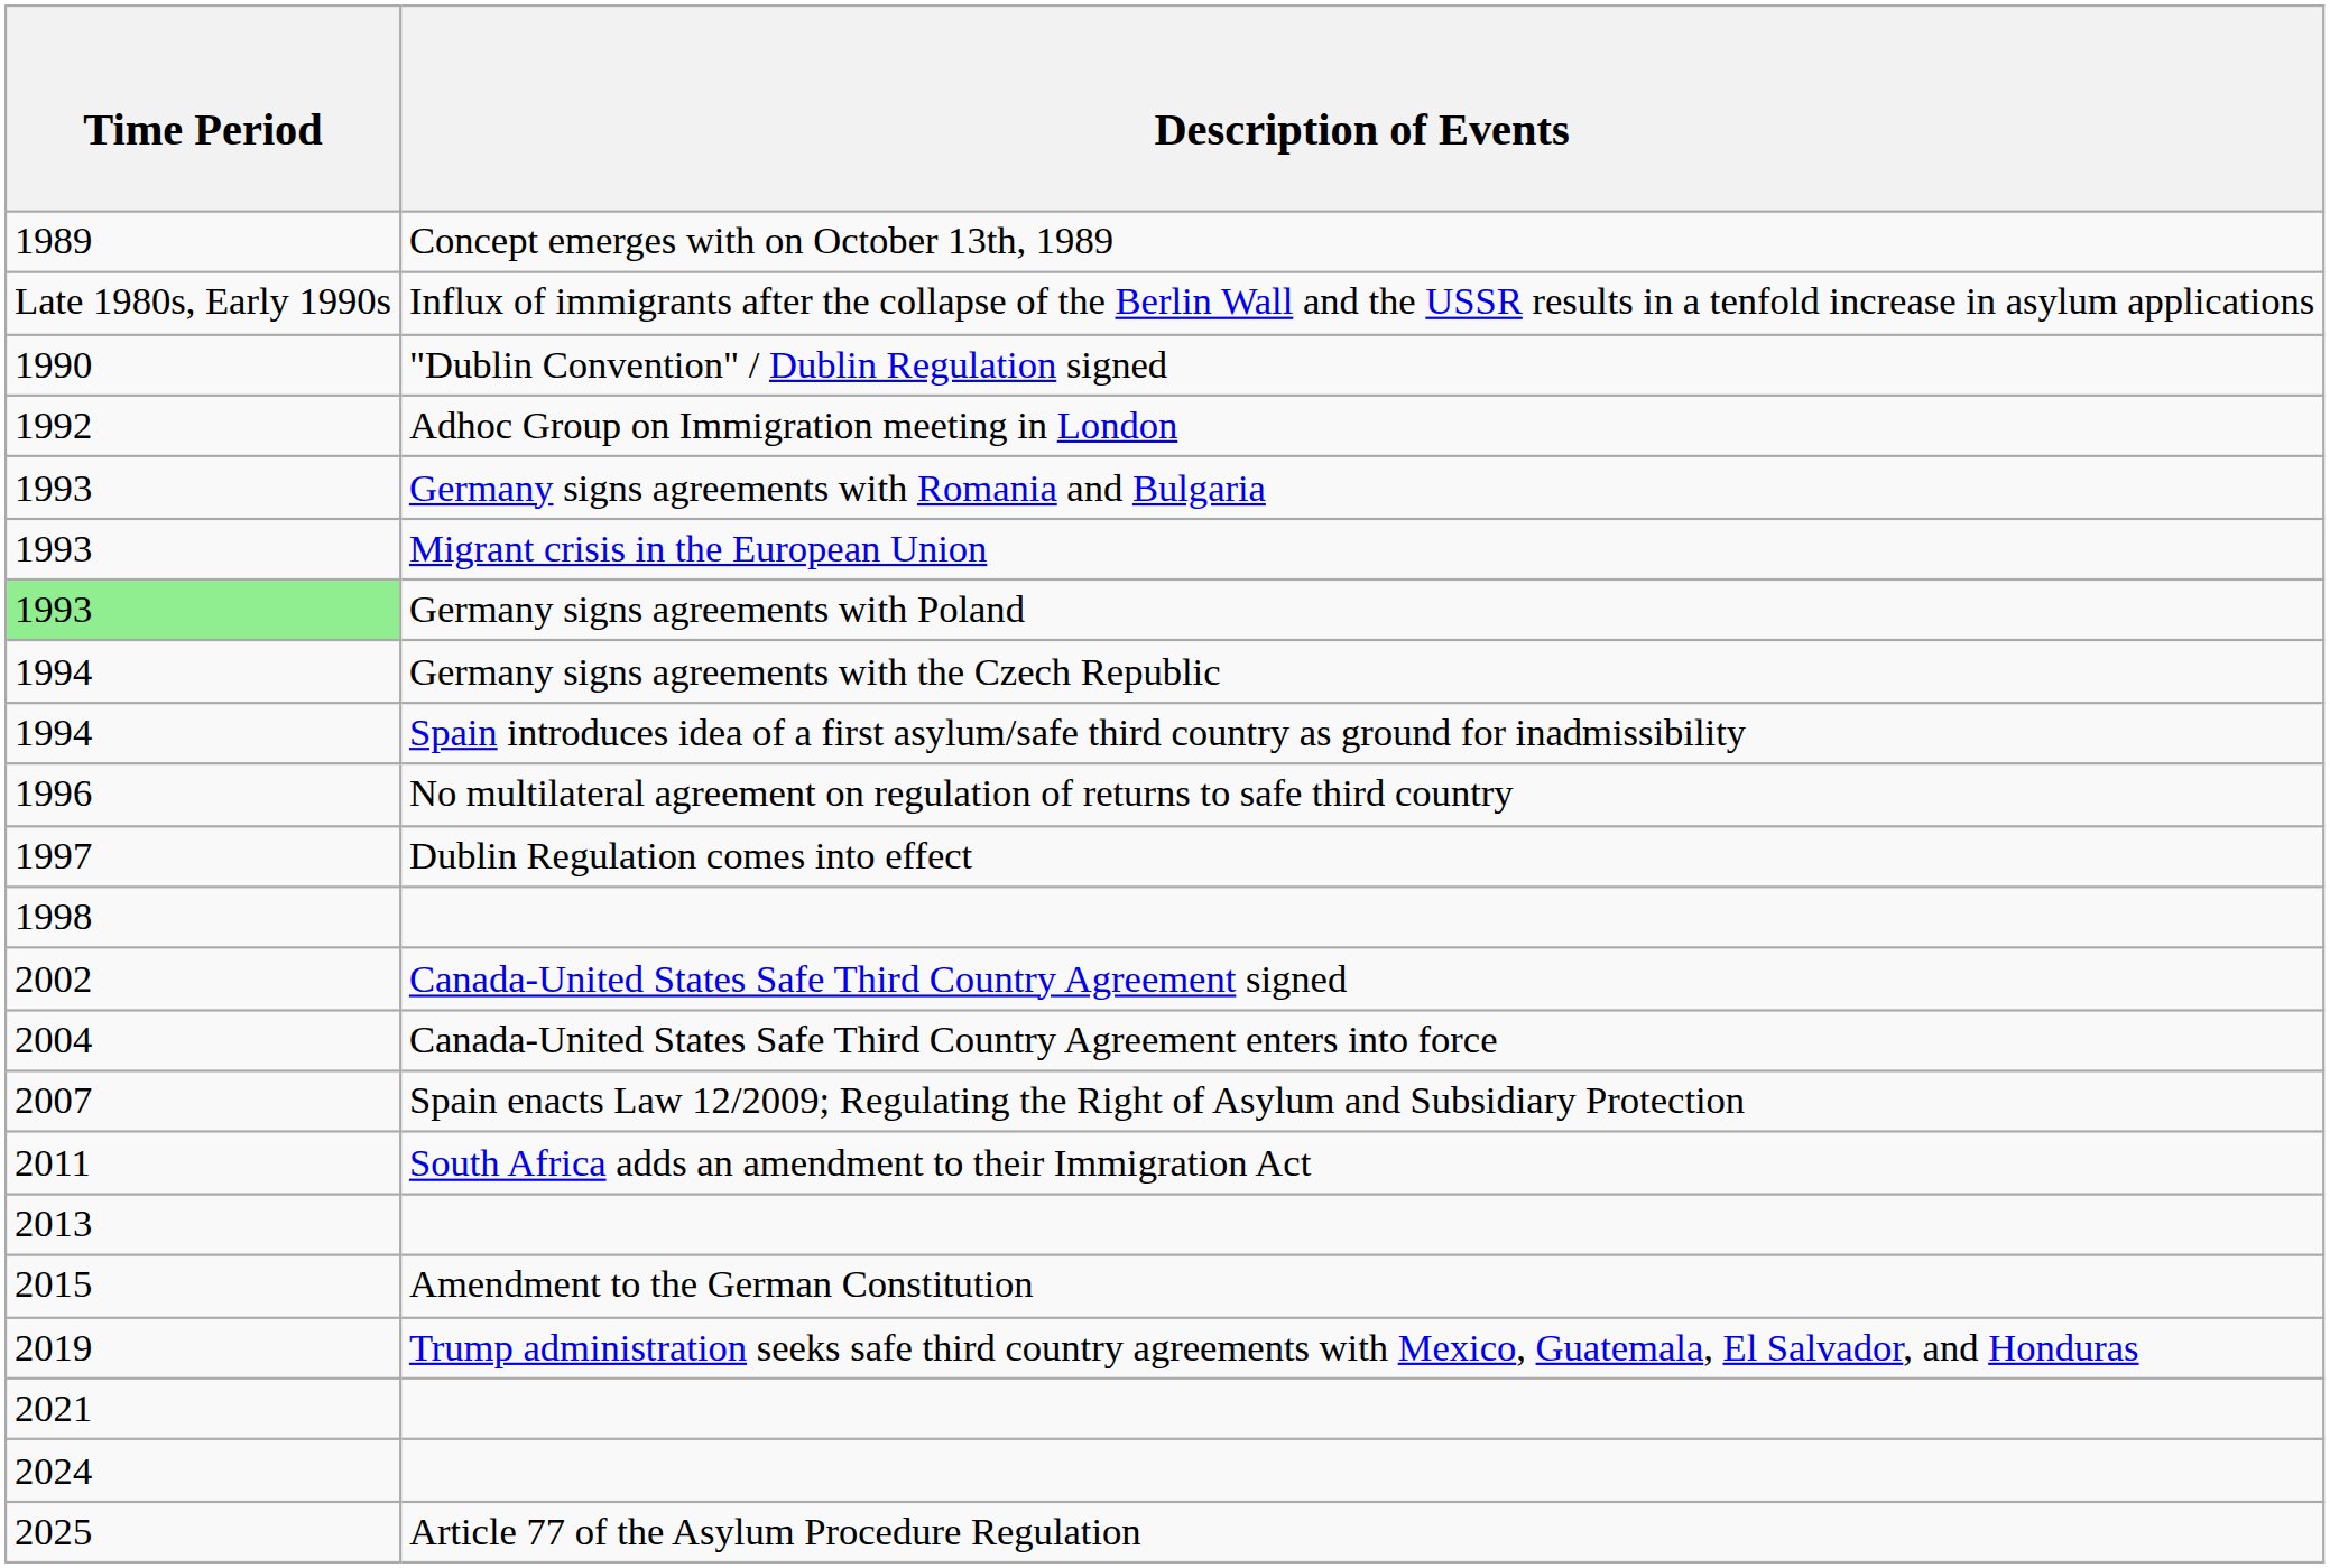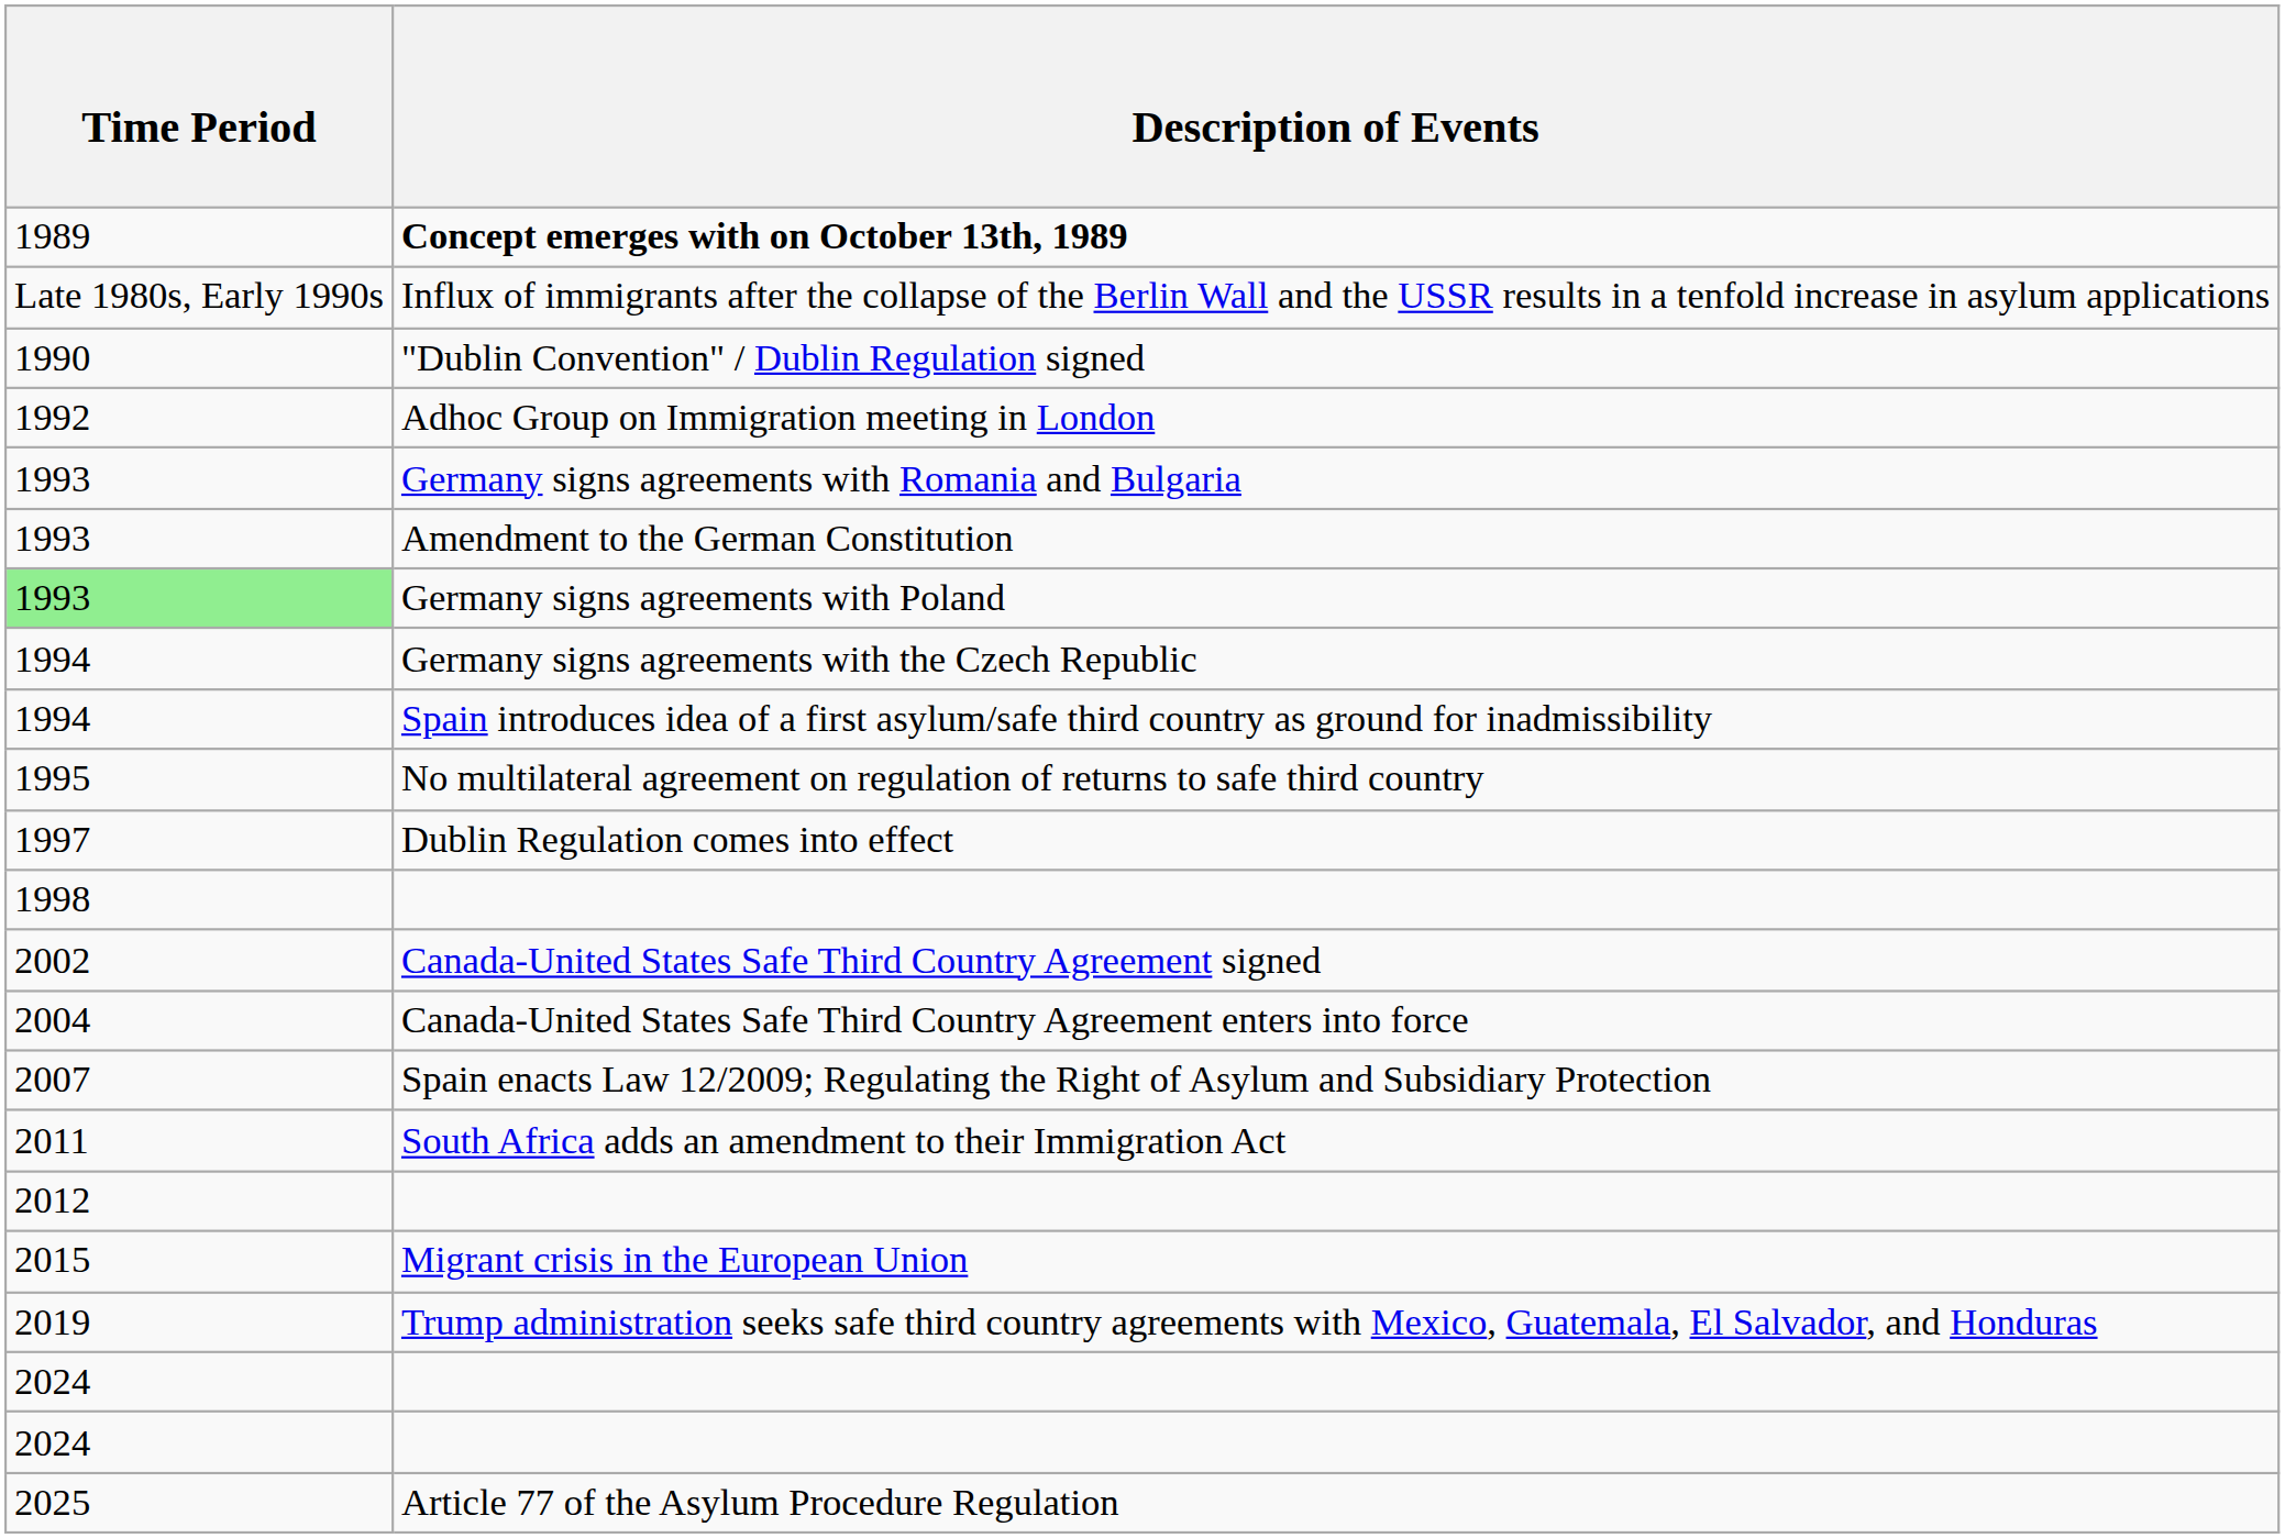row 2 | Description of Events: normal -> bold
row 7 | Description of Events: Migrant crisis in the European Union -> Amendment to the German Constitution
row 11 | Time Period: 1996 -> 1995
row 18 | Time Period: 2013 -> 2012
row 19 | Description of Events: Amendment to the German Constitution -> Migrant crisis in the European Union
row 21 | Time Period: 2021 -> 2024
